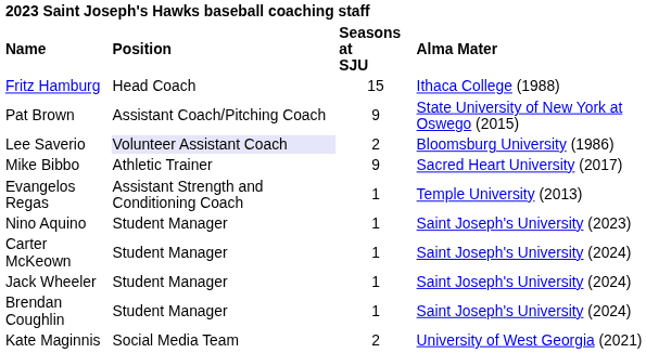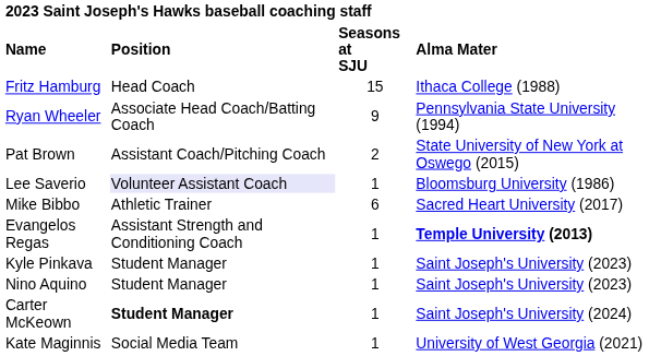+ row: Ryan Wheeler | Associate Head Coach/Batting Coach | 9 | Pennsylvania State University (1994)
Pat Brown | Seasons at SJU: 9 -> 2
Lee Saverio | Seasons at SJU: 2 -> 1
Mike Bibbo | Seasons at SJU: 9 -> 6
Evangelos Regas | Alma Mater: normal -> bold
+ row: Kyle Pinkava | Student Manager | 1 | Saint Joseph's University (2023)
Carter McKeown | Position: normal -> bold
- row: Jack Wheeler | Student Manager | 1 | Saint Joseph's University (2024)
- row: Brendan Coughlin | Student Manager | 1 | Saint Joseph's University (2024)
Kate Maginnis | Seasons at SJU: 2 -> 1
